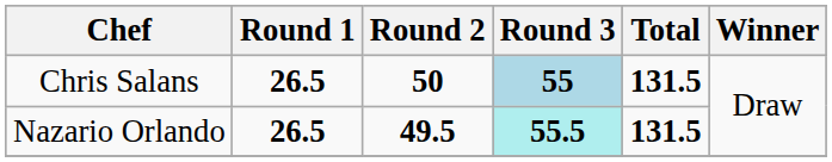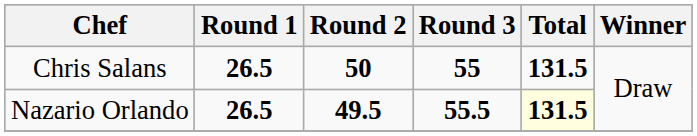Chris Salans | Round 3: lightblue background -> no background
Nazario Orlando | Round 3: paleturquoise background -> no background
Nazario Orlando | Total: no background -> lightyellow background
